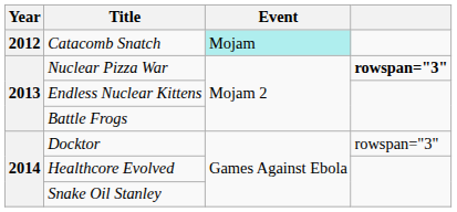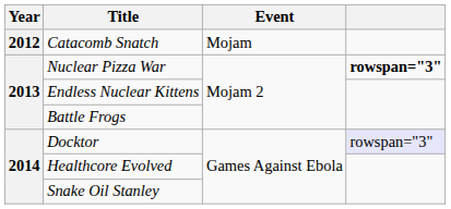Catacomb Snatch | Event: paleturquoise background -> no background
Docktor | column 4: no background -> lavender background
